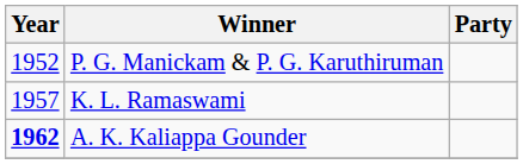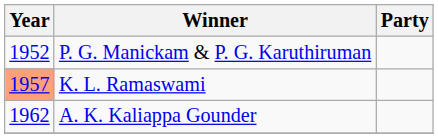K. L. Ramaswami | Year: no background -> lightsalmon background
A. K. Kaliappa Gounder | Year: bold -> normal
